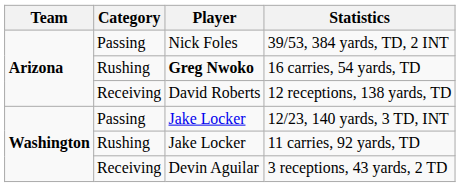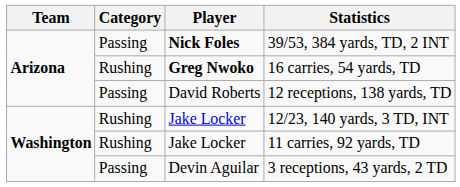39/53, 384 yards, TD, 2 INT | Player: normal -> bold
12 receptions, 138 yards, TD | Category: Receiving -> Passing
12/23, 140 yards, 3 TD, INT | Category: Passing -> Rushing
3 receptions, 43 yards, 2 TD | Category: Receiving -> Passing
